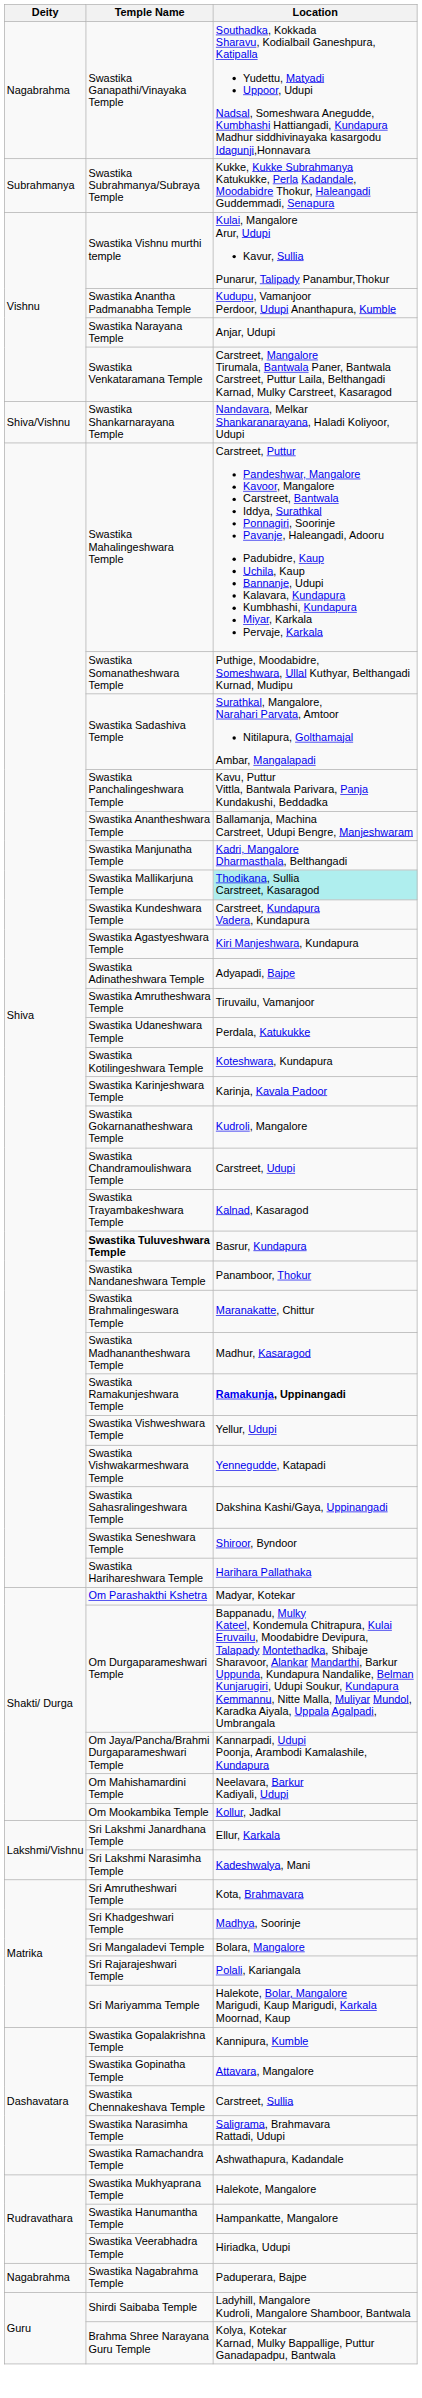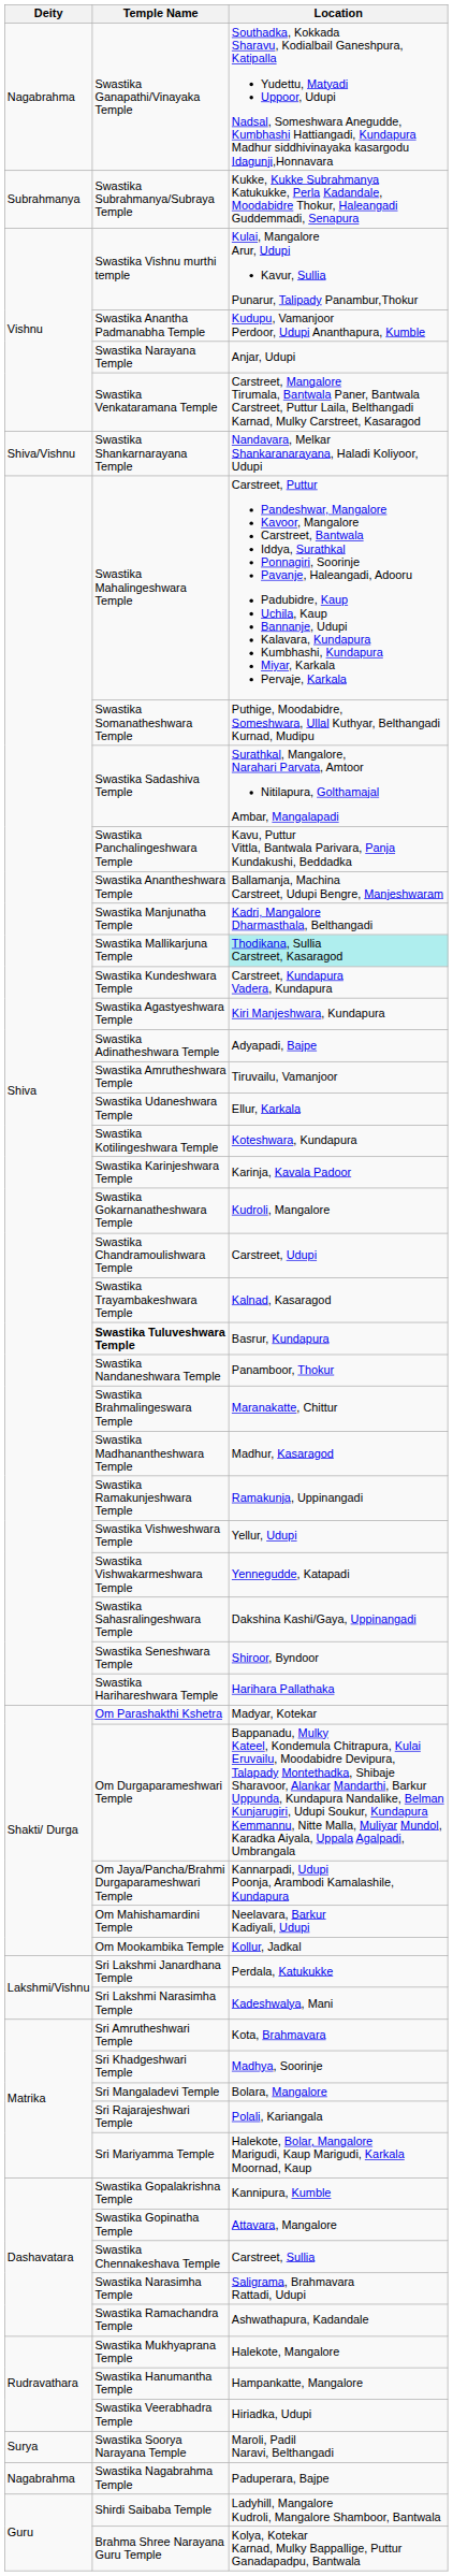Swastika Udaneshwara Temple | Location: Perdala, Katukukke -> Ellur, Karkala
Swastika Ramakunjeshwara Temple | Location: bold -> normal
Sri Lakshmi Janardhana Temple | Location: Ellur, Karkala -> Perdala, Katukukke
+ row: Surya | Swastika Soorya Narayana Temple | Maroli, Padil Naravi, Belthangadi
